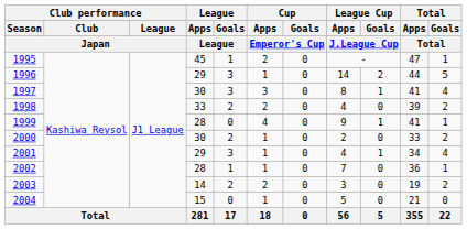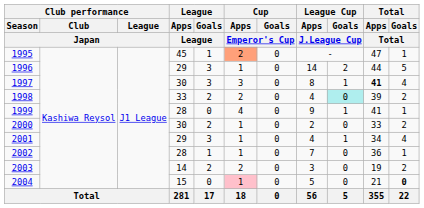1995 | Cup / Apps / Emperor's Cup: no background -> lightsalmon background
1997 | Total / Apps / Total: normal -> bold
1998 | League Cup / Goals / J.League Cup: no background -> paleturquoise background
2004 | Cup / Apps / Emperor's Cup: no background -> pink background
2004 | Total / Goals / Total: normal -> bold
